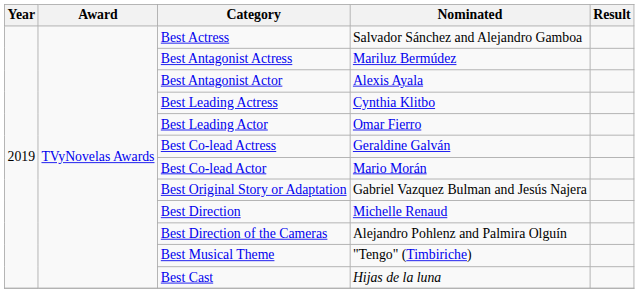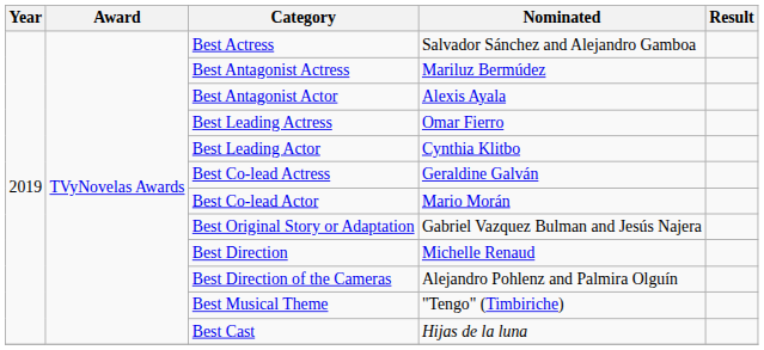Best Leading Actress | Nominated: Cynthia Klitbo -> Omar Fierro
Best Leading Actor | Nominated: Omar Fierro -> Cynthia Klitbo
